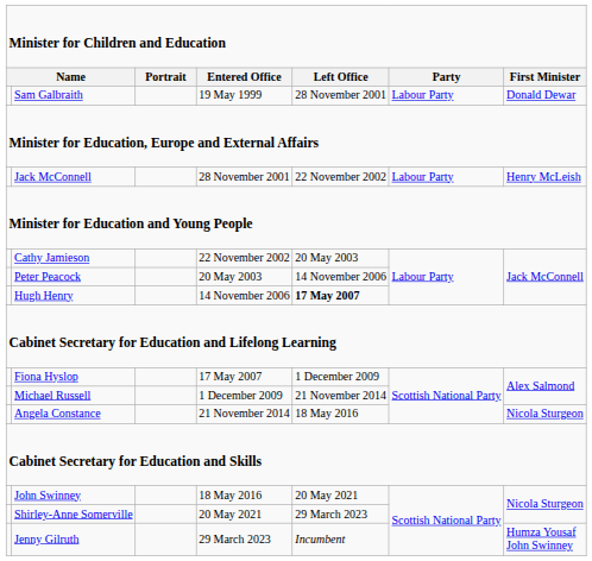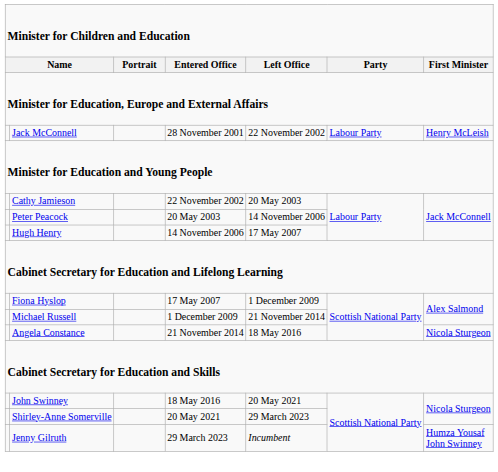- row: Sam Galbraith | 19 May 1999 | 28 November 2001 | Labour Party | Donald Dewar
Hugh Henry | column 5: bold -> normal
